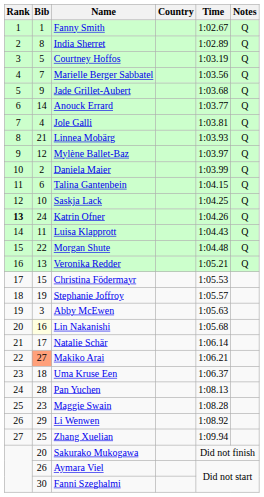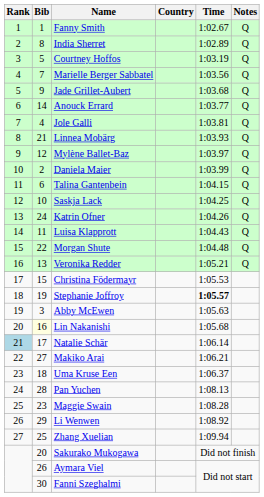Katrin Ofner | Rank: bold -> normal
Stephanie Joffroy | Time: normal -> bold
Natalie Schär | Rank: no background -> lightblue background
Makiko Arai | Bib: lightsalmon background -> no background
